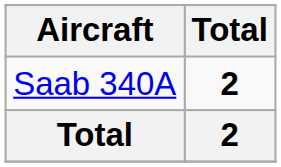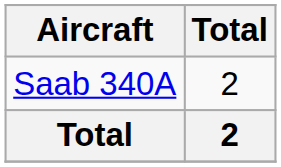Saab 340A | Total: bold -> normal
